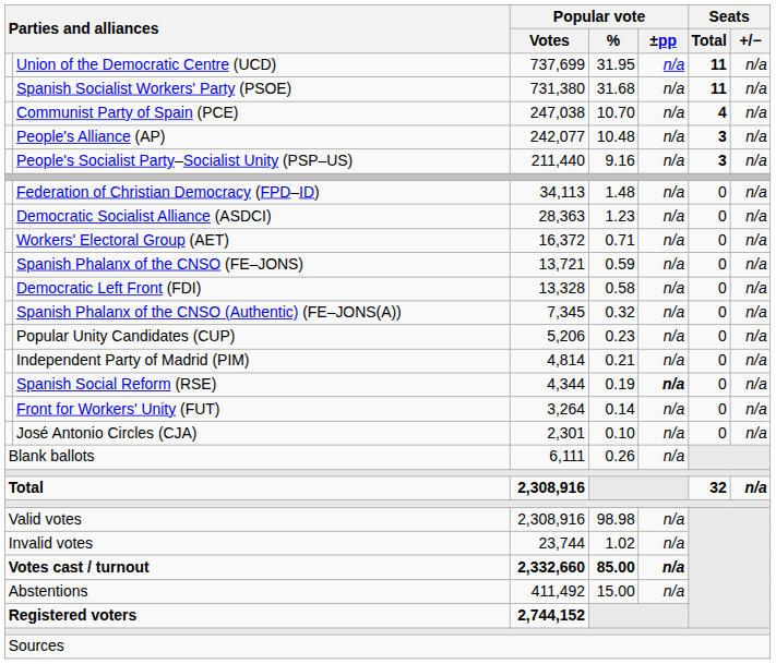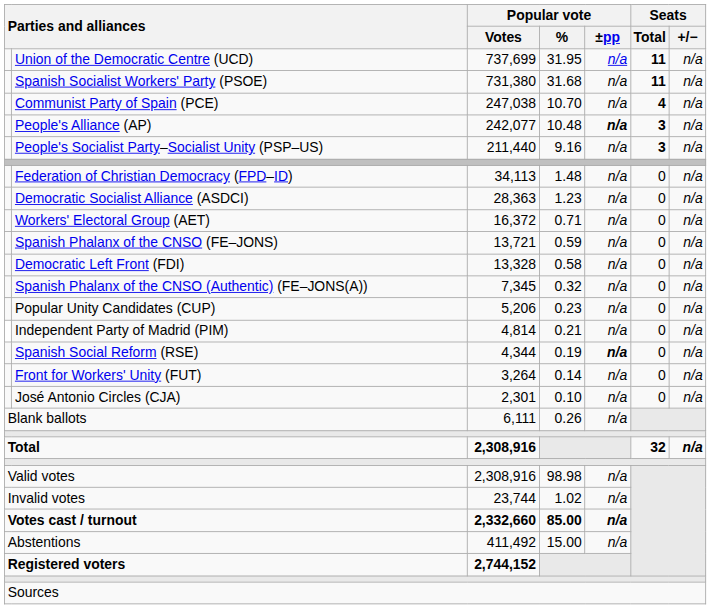People's Alliance (AP) | Popular vote / ±pp: normal -> bold
